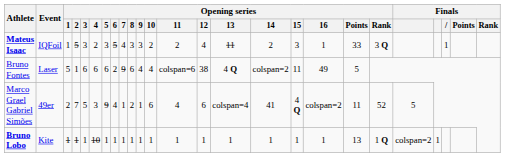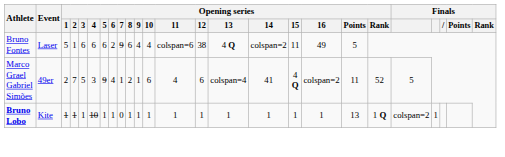- row: Mateus Isaac | IQFoil | 1 | 5 | 3 | 2 | 3 | 5 | 4 | 3 | 3 | 2 | 2 | 4 | 11 | 2 | 3 | 1 | 33 | 3 Q | 1
Bruno Lobo | Opening series / 7: 1 -> 0
